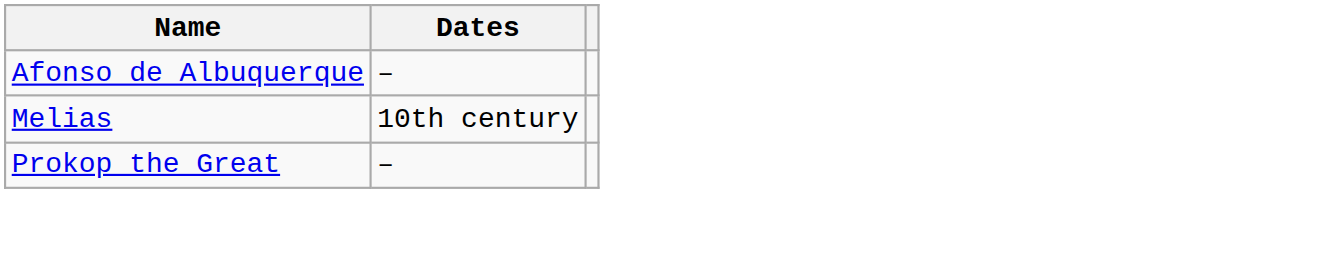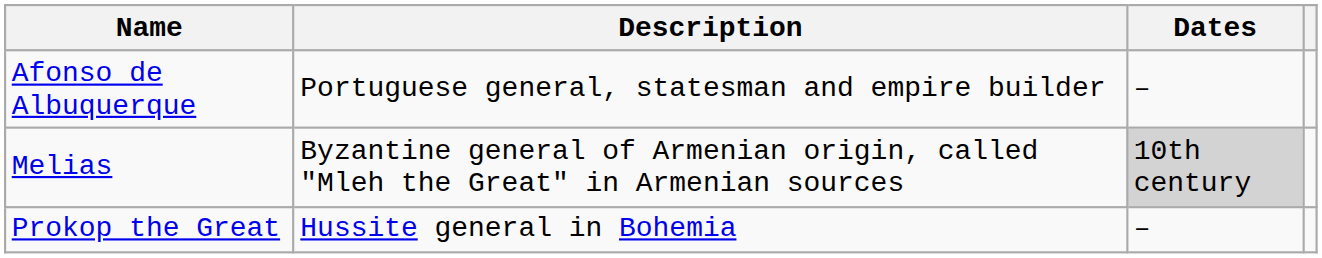+ column: Description | Portuguese general, statesman and empire builder | Byzantine general of Armenian origin, called "Mleh the Great" in Armenian sources | Hussite general in Bohemia
Melias | Dates: no background -> lightgrey background
